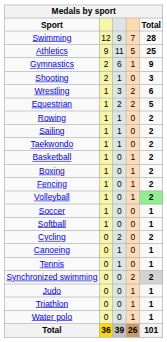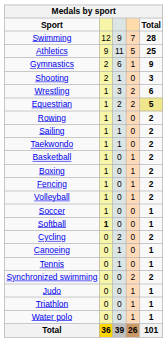Equestrian | Total: no background -> khaki background
Volleyball | Total: lightgreen background -> no background
Softball | column 2: normal -> bold
Synchronized swimming | Total: lightgrey background -> no background
